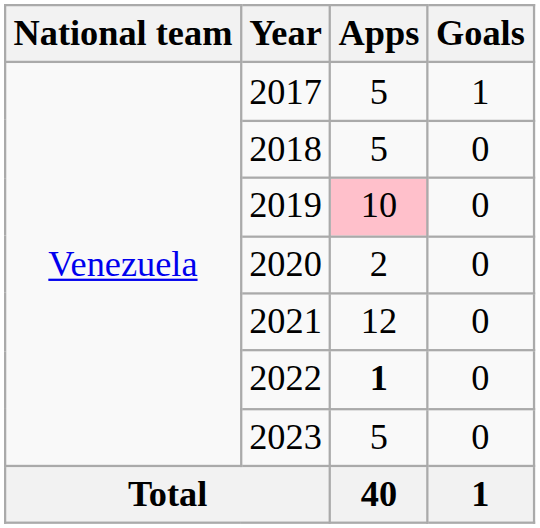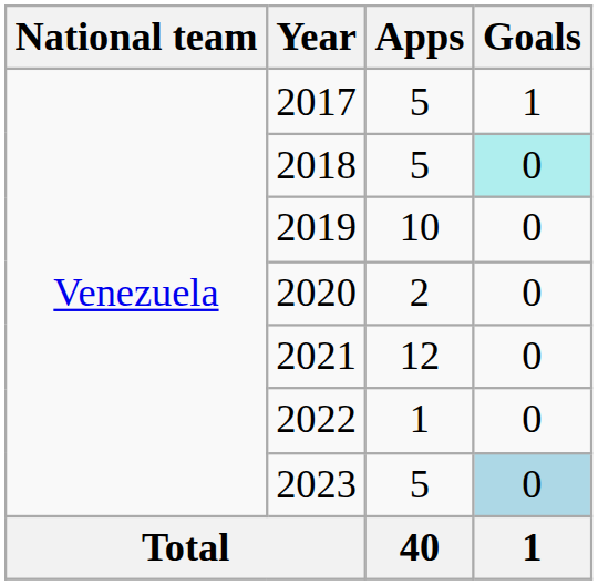2018 | Goals: no background -> paleturquoise background
2019 | Apps: pink background -> no background
2022 | Apps: bold -> normal
2023 | Goals: no background -> lightblue background
